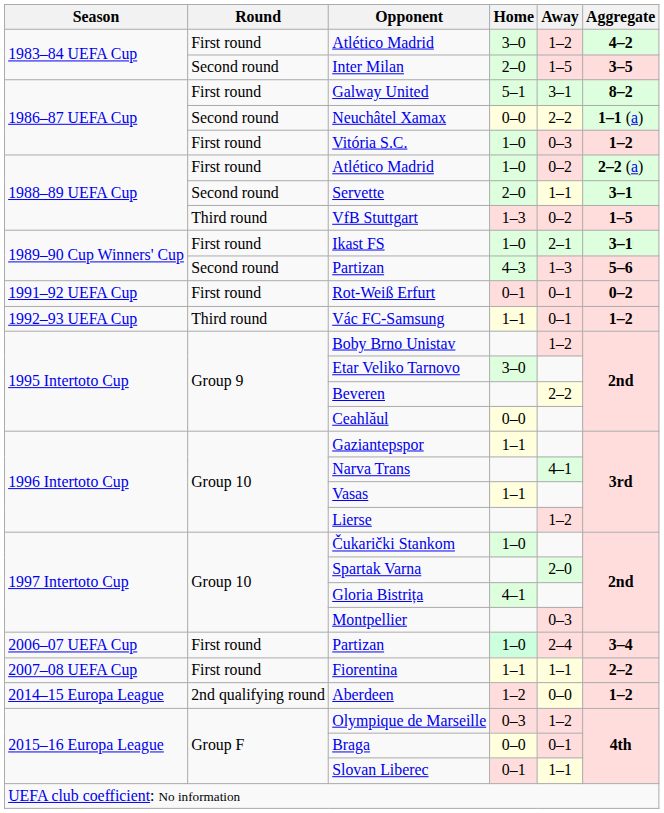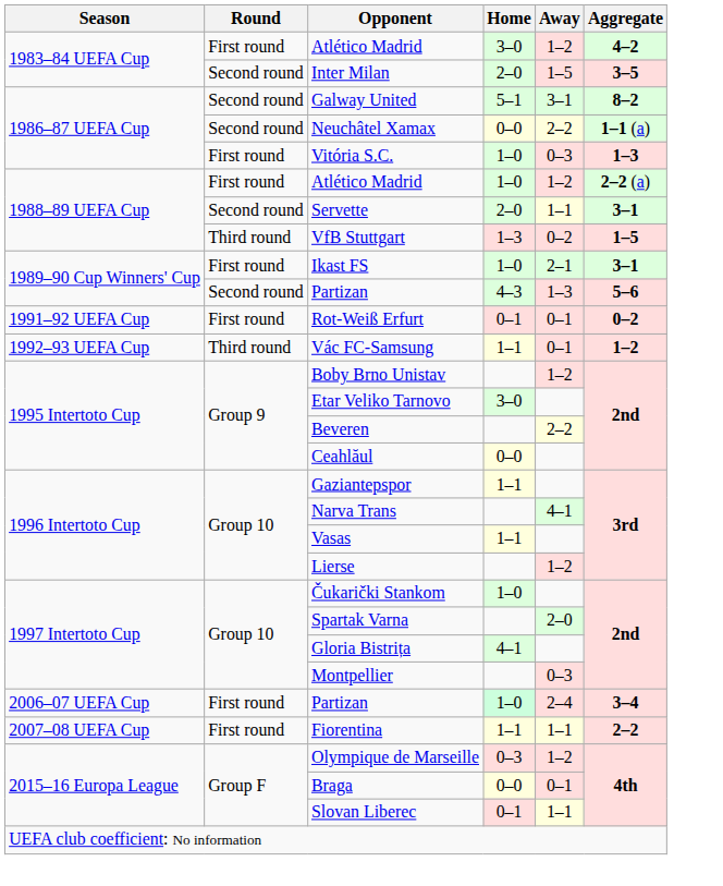Galway United | Round: First round -> Second round
Vitória S.C. | Aggregate: 1–2 -> 1–3
1988–89 UEFA Cup / Atlético Madrid | Away: 0–2 -> 1–2
- row: 2014–15 Europa League | 2nd qualifying round | Aberdeen | 1–2 | 0–0 | 1–2
